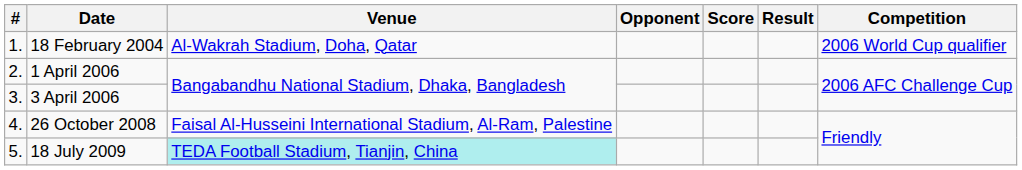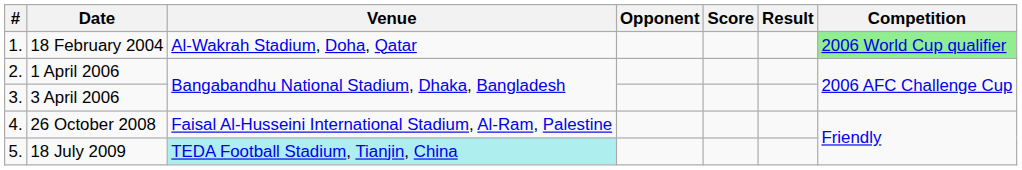18 February 2004 | Competition: no background -> lightgreen background
